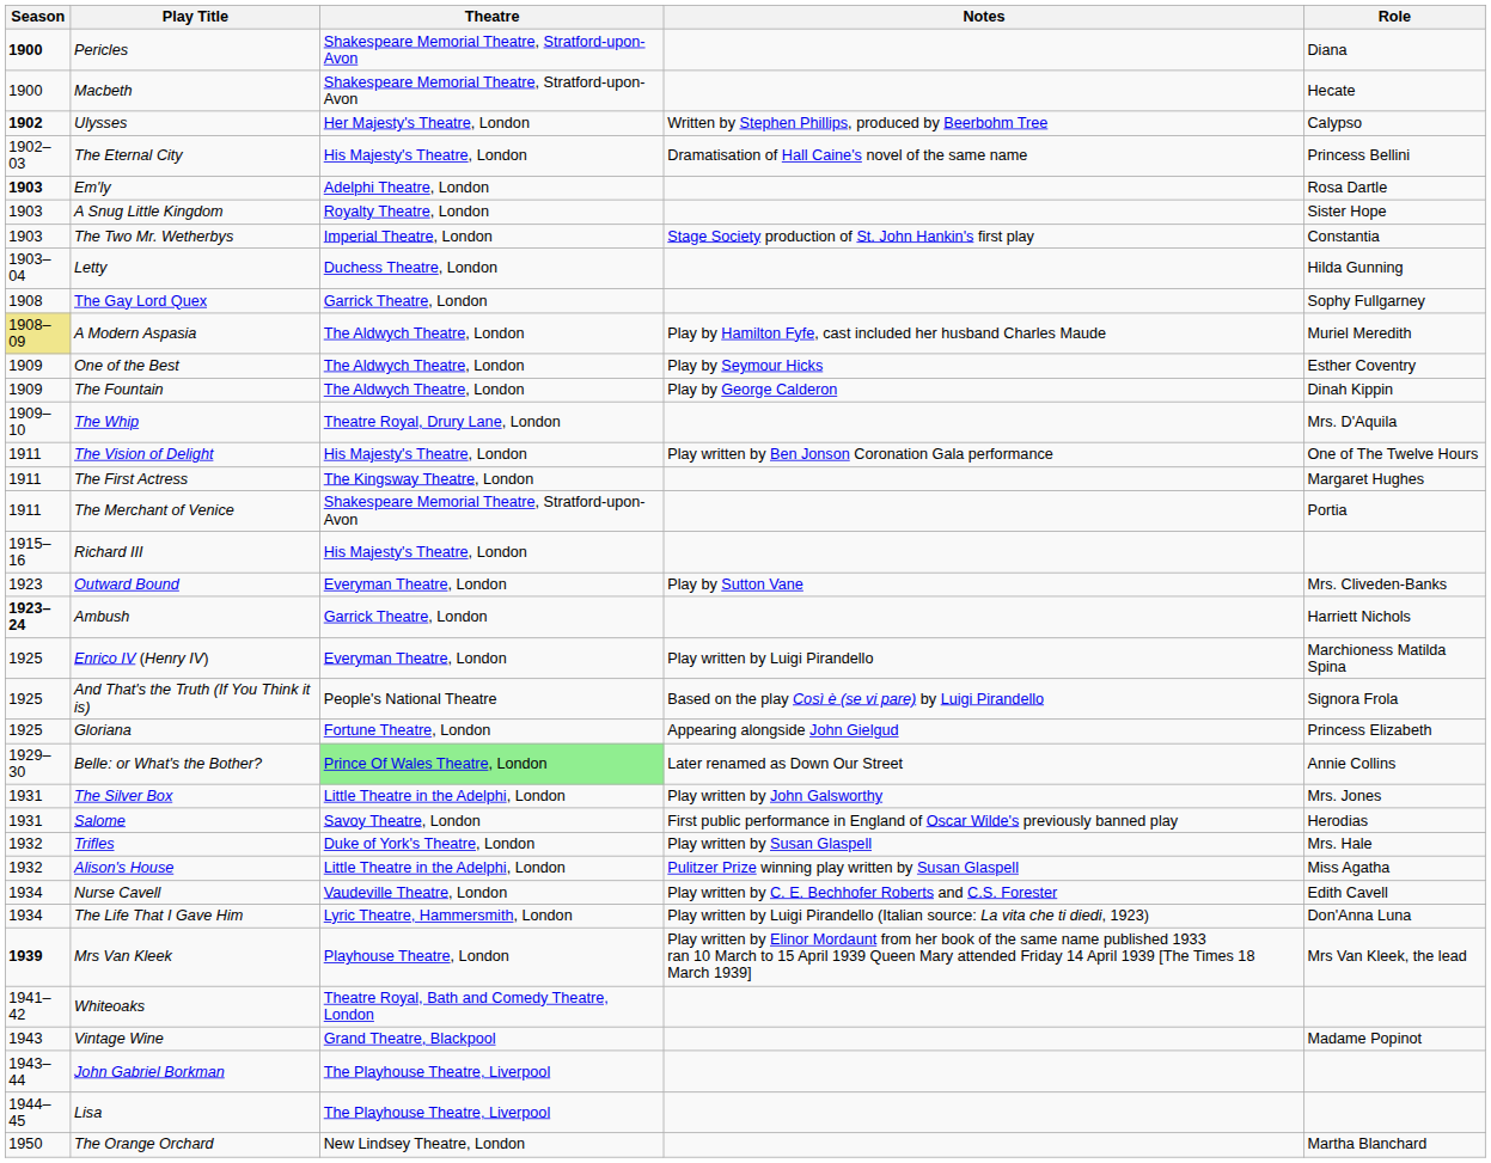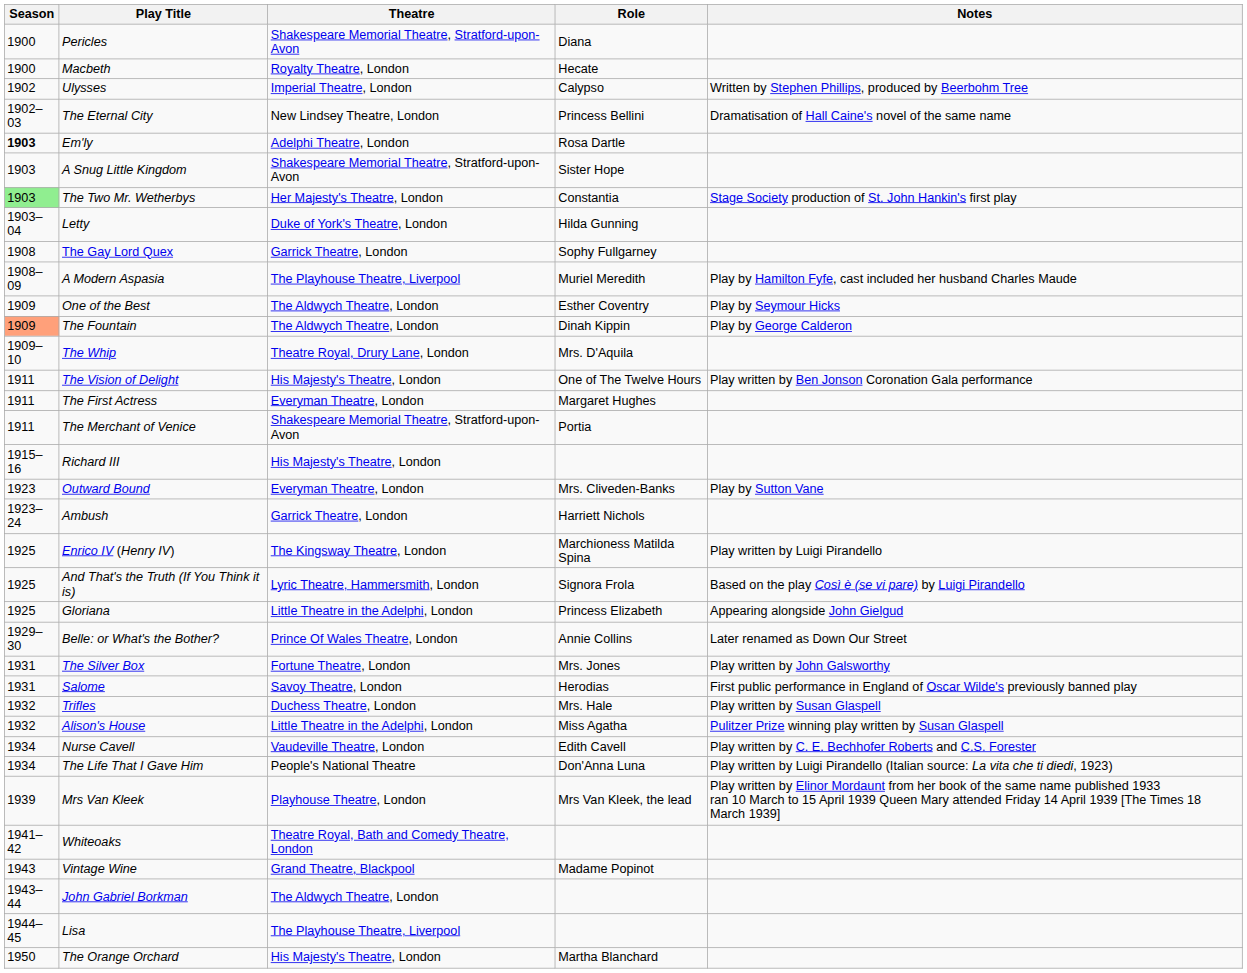columns swapped: Role <-> Notes
Pericles | Season: bold -> normal
Macbeth | Theatre: Shakespeare Memorial Theatre, Stratford-upon-Avon -> Royalty Theatre, London
Ulysses | Season: bold -> normal
Ulysses | Theatre: Her Majesty's Theatre, London -> Imperial Theatre, London
The Eternal City | Theatre: His Majesty's Theatre, London -> New Lindsey Theatre, London
A Snug Little Kingdom | Theatre: Royalty Theatre, London -> Shakespeare Memorial Theatre, Stratford-upon-Avon
The Two Mr. Wetherbys | Season: no background -> lightgreen background
The Two Mr. Wetherbys | Theatre: Imperial Theatre, London -> Her Majesty's Theatre, London
Letty | Theatre: Duchess Theatre, London -> Duke of York's Theatre, London
A Modern Aspasia | Season: khaki background -> no background
A Modern Aspasia | Theatre: The Aldwych Theatre, London -> The Playhouse Theatre, Liverpool
The Fountain | Season: no background -> lightsalmon background
The First Actress | Theatre: The Kingsway Theatre, London -> Everyman Theatre, London
Ambush | Season: bold -> normal
Enrico IV (Henry IV) | Theatre: Everyman Theatre, London -> The Kingsway Theatre, London
And That's the Truth (If You Think it is) | Theatre: People's National Theatre -> Lyric Theatre, Hammersmith, London
Gloriana | Theatre: Fortune Theatre, London -> Little Theatre in the Adelphi, London
Belle: or What's the Bother? | Theatre: lightgreen background -> no background
The Silver Box | Theatre: Little Theatre in the Adelphi, London -> Fortune Theatre, London
Trifles | Theatre: Duke of York's Theatre, London -> Duchess Theatre, London
The Life That I Gave Him | Theatre: Lyric Theatre, Hammersmith, London -> People's National Theatre
Mrs Van Kleek | Season: bold -> normal
John Gabriel Borkman | Theatre: The Playhouse Theatre, Liverpool -> The Aldwych Theatre, London
The Orange Orchard | Theatre: New Lindsey Theatre, London -> His Majesty's Theatre, London
